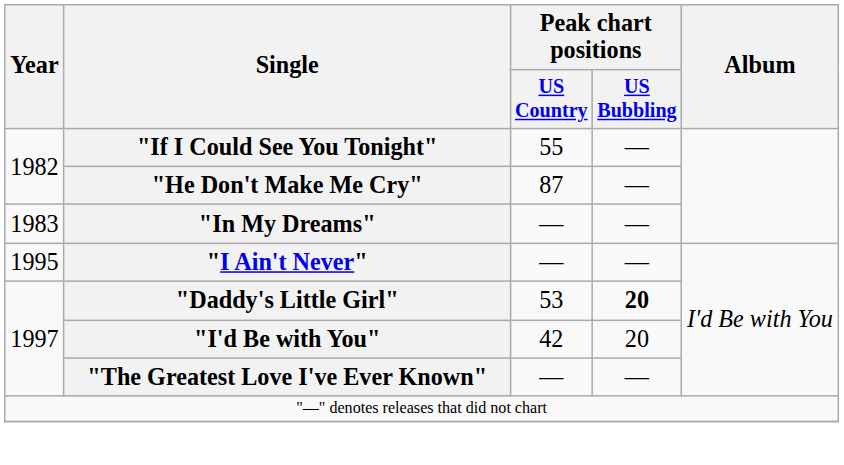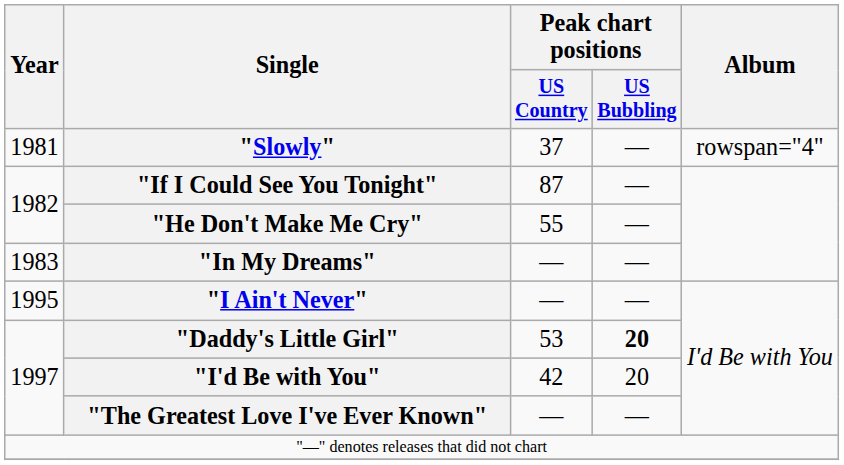+ row: 1981 | "Slowly" | 37 | — | rowspan="4"
"If I Could See You Tonight" | Peak chart positions / US Country: 55 -> 87
"He Don't Make Me Cry" | Peak chart positions / US Country: 87 -> 55
